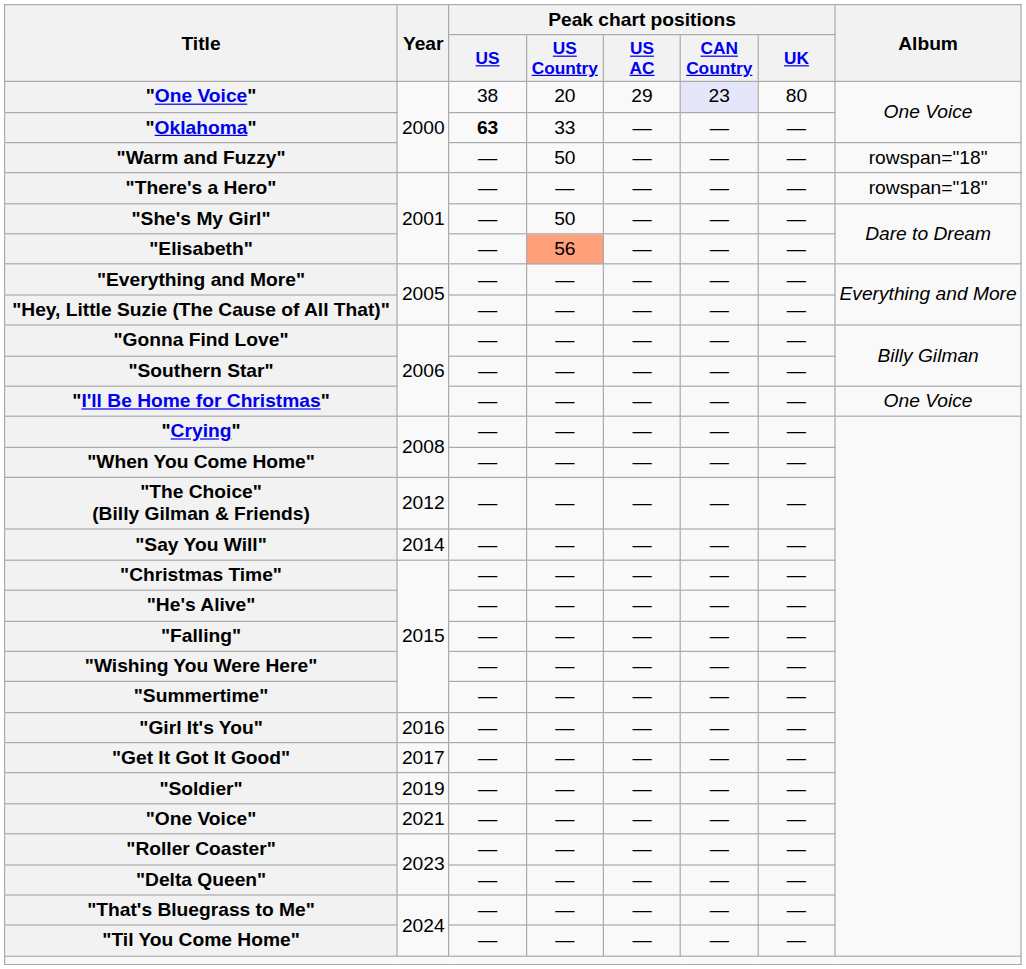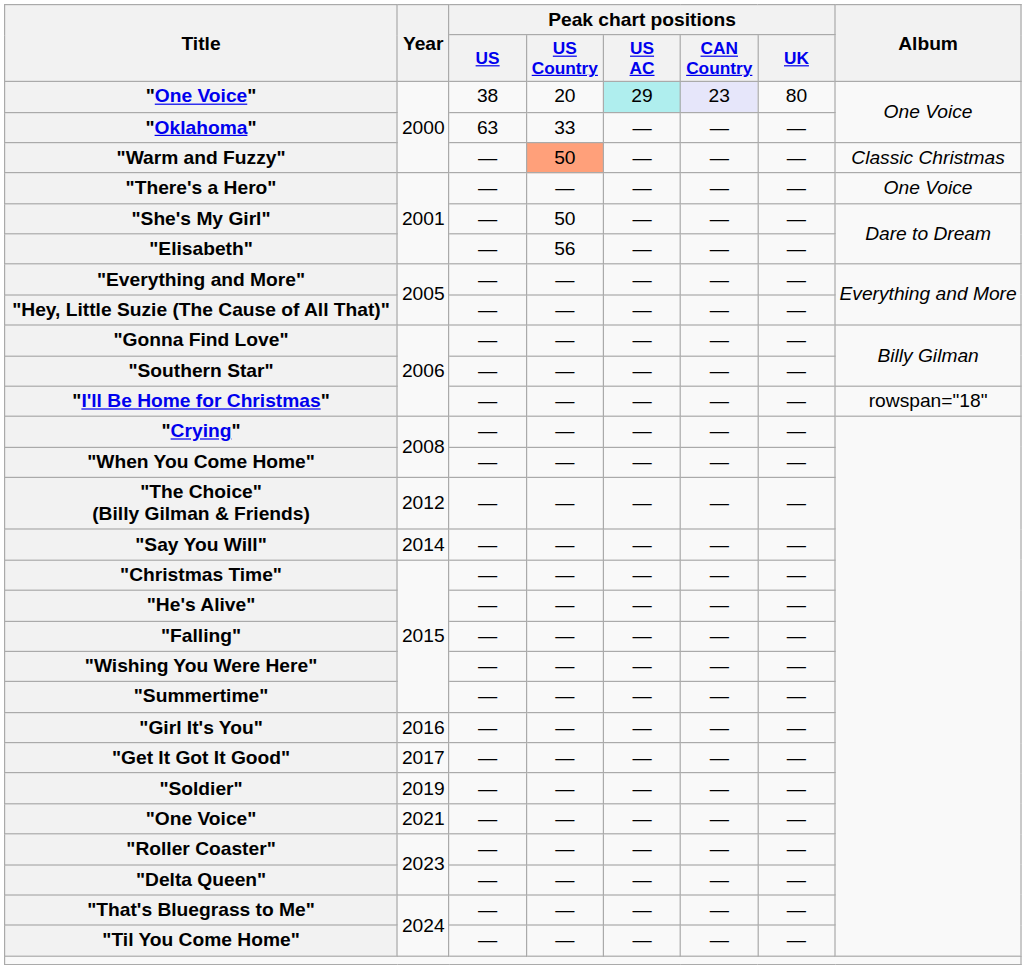"One Voice" / 2000 | Peak chart positions / US AC: no background -> paleturquoise background
"Oklahoma" | Peak chart positions / US: bold -> normal
"Warm and Fuzzy" | Peak chart positions / US Country: no background -> lightsalmon background
"Warm and Fuzzy" | Album: rowspan="18" -> Classic Christmas
"There's a Hero" | Album: rowspan="18" -> One Voice
"Elisabeth" | Peak chart positions / US Country: lightsalmon background -> no background
"I'll Be Home for Christmas" | Album: One Voice -> rowspan="18"
